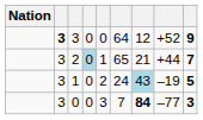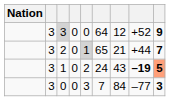row 2 | column 2: bold -> normal
row 2 | column 3: no background -> lightgrey background
row 3 | column 4: lightblue background -> no background
row 3 | column 5: no background -> lightgrey background
row 4 | column 7: lightblue background -> no background
row 4 | column 8: normal -> bold
row 4 | column 9: no background -> lightsalmon background
row 5 | column 7: bold -> normal
